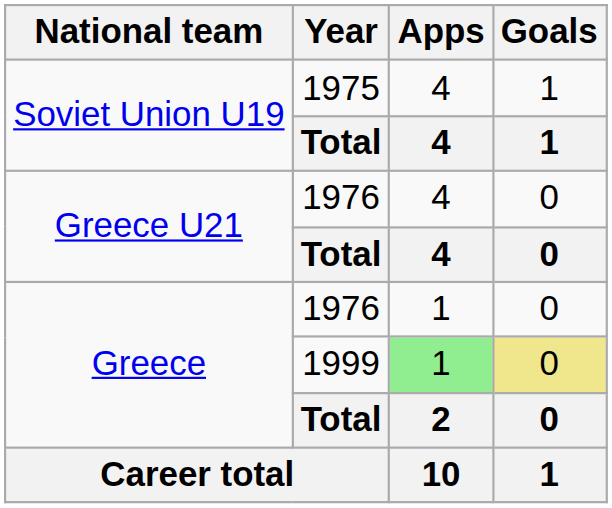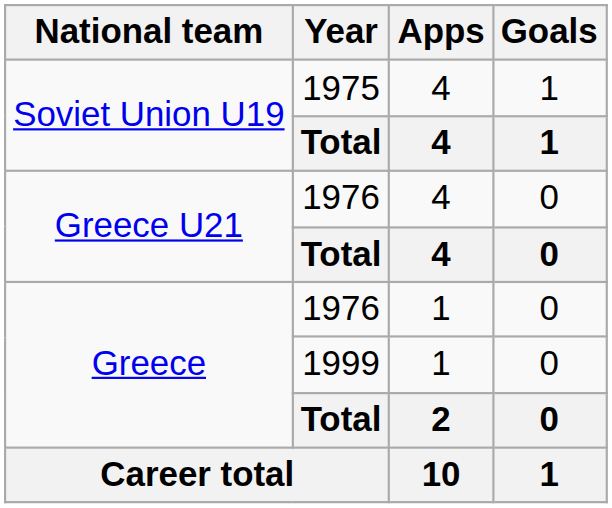Greece / 1999 | Apps: lightgreen background -> no background
Greece / 1999 | Goals: khaki background -> no background
